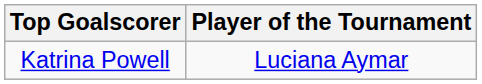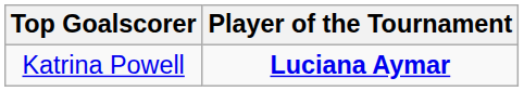Katrina Powell | Player of the Tournament: normal -> bold
